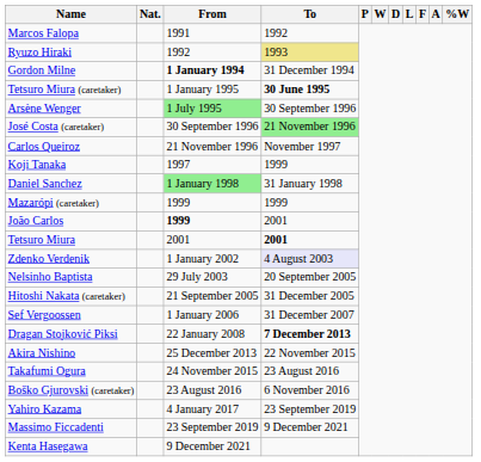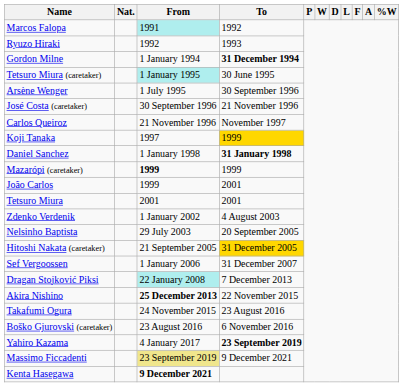Marcos Falopa | From: no background -> paleturquoise background
Ryuzo Hiraki | To: khaki background -> no background
Gordon Milne | From: bold -> normal
Gordon Milne | To: normal -> bold
Tetsuro Miura (caretaker) | From: no background -> paleturquoise background
Tetsuro Miura (caretaker) | To: bold -> normal
Arsène Wenger | From: lightgreen background -> no background
José Costa (caretaker) | To: lightgreen background -> no background
Koji Tanaka | To: no background -> gold background
Daniel Sanchez | From: lightgreen background -> no background
Daniel Sanchez | To: normal -> bold
Mazarópi (caretaker) | From: normal -> bold
João Carlos | From: bold -> normal
Tetsuro Miura | To: bold -> normal
Zdenko Verdenik | To: lavender background -> no background
Hitoshi Nakata (caretaker) | To: no background -> gold background
Dragan Stojković Piksi | From: no background -> paleturquoise background
Dragan Stojković Piksi | To: bold -> normal
Akira Nishino | From: normal -> bold
Yahiro Kazama | To: normal -> bold
Massimo Ficcadenti | From: no background -> khaki background
Kenta Hasegawa | From: normal -> bold
